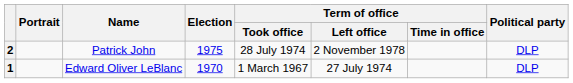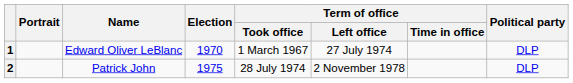rows swapped: 1 <-> 2
